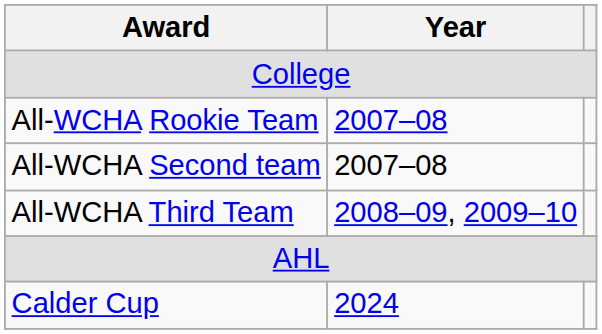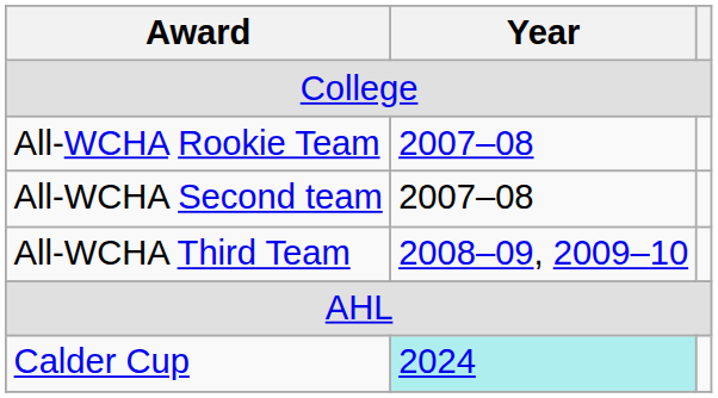Calder Cup | Year: no background -> paleturquoise background
